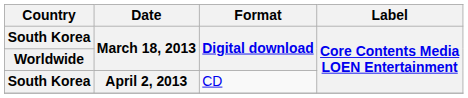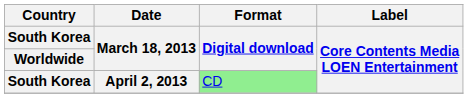row 4 | Format / Digital download: no background -> lightgreen background
